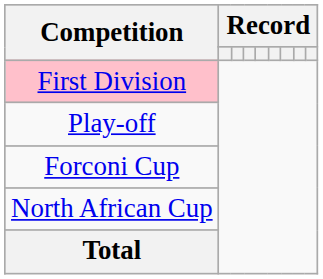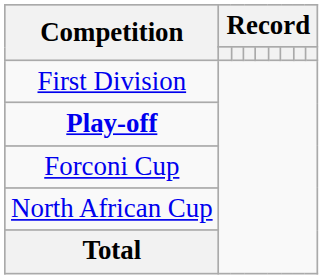First Division | Competition: pink background -> no background
Play-off | Competition: normal -> bold
